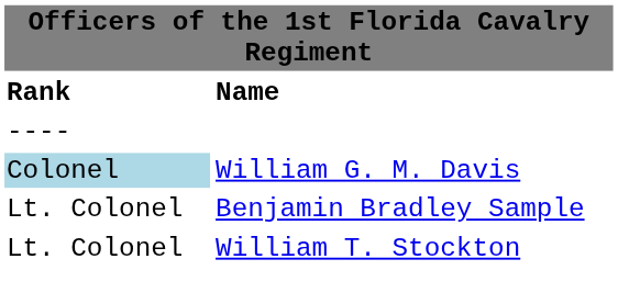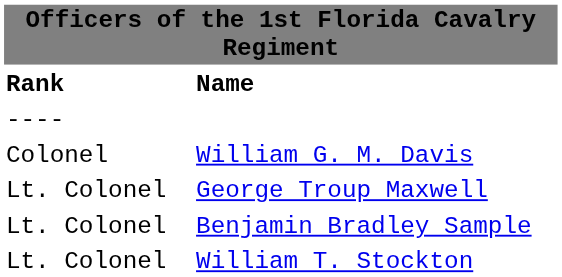William G. M. Davis | Rank: lightblue background -> no background
+ row: Lt. Colonel | George Troup Maxwell
